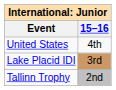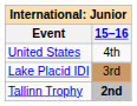Tallinn Trophy | 15–16: normal -> bold
